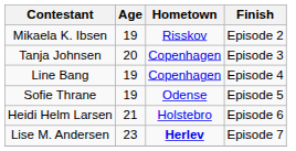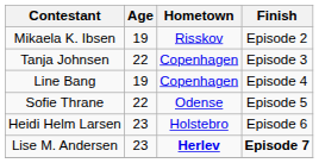Tanja Johnsen | Age: 20 -> 22
Sofie Thrane | Age: 19 -> 22
Heidi Helm Larsen | Age: 21 -> 23
Lise M. Andersen | Finish: normal -> bold
